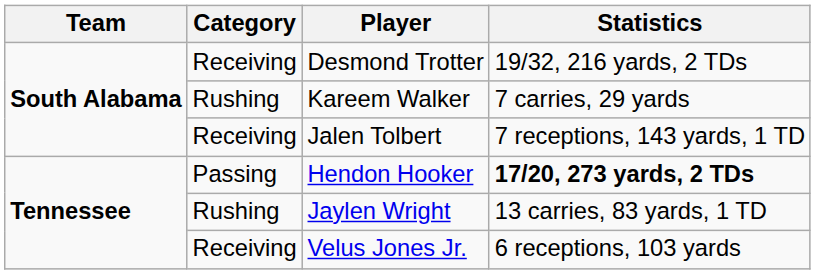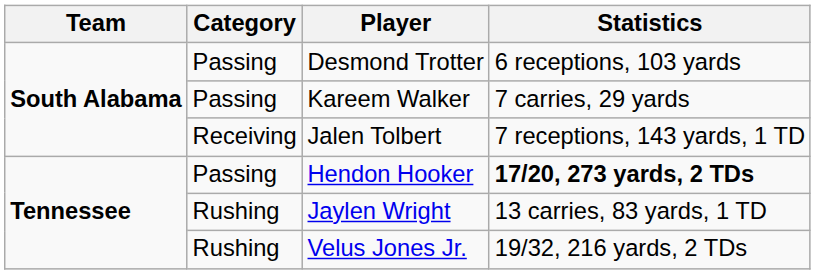Desmond Trotter | Category: Receiving -> Passing
Desmond Trotter | Statistics: 19/32, 216 yards, 2 TDs -> 6 receptions, 103 yards
Kareem Walker | Category: Rushing -> Passing
Velus Jones Jr. | Category: Receiving -> Rushing
Velus Jones Jr. | Statistics: 6 receptions, 103 yards -> 19/32, 216 yards, 2 TDs
